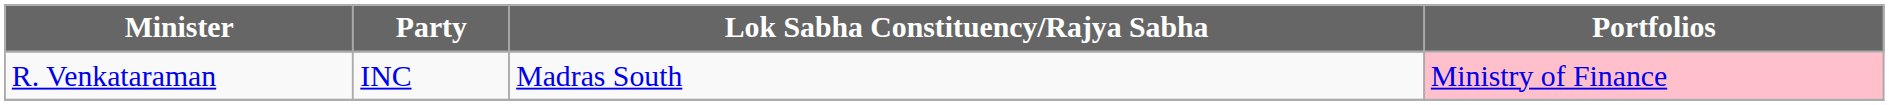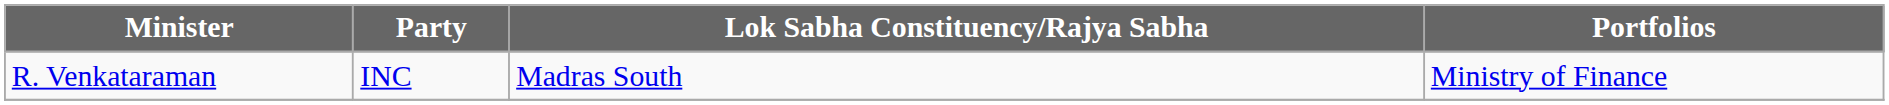R. Venkataraman | Portfolios: pink background -> no background
